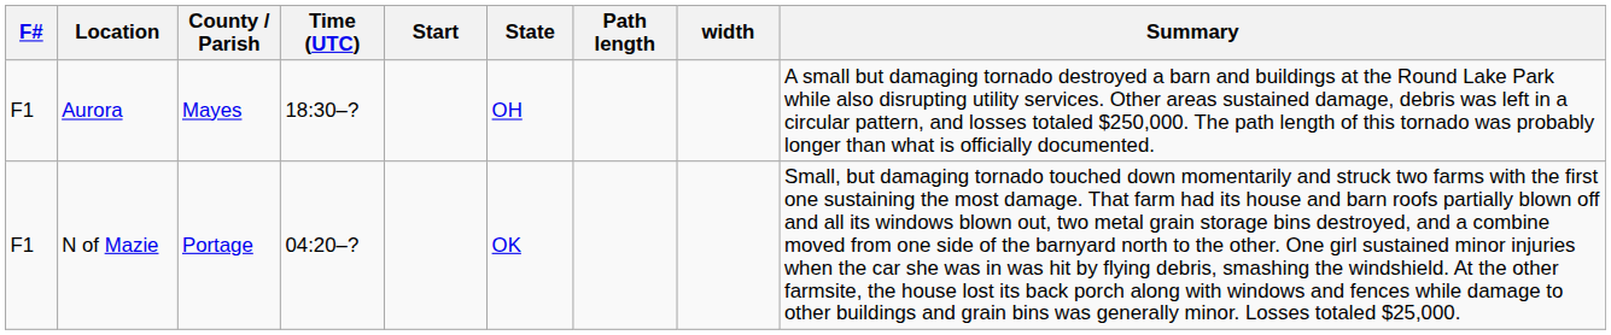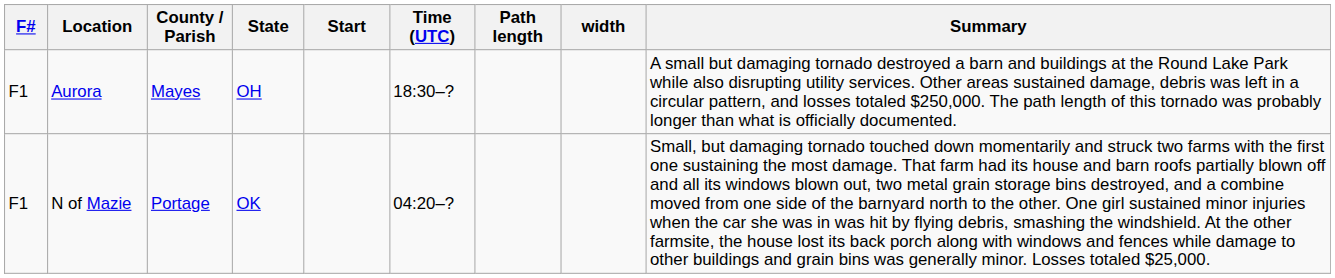columns swapped: State <-> Time (UTC)
